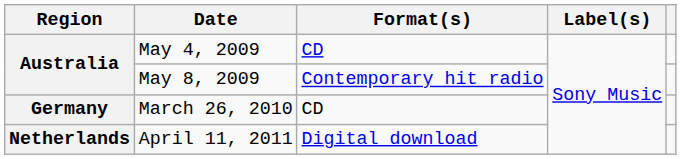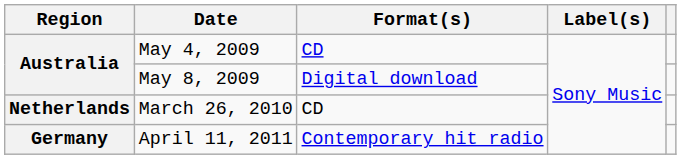May 8, 2009 | Format(s): Contemporary hit radio -> Digital download
March 26, 2010 | Region: Germany -> Netherlands
April 11, 2011 | Region: Netherlands -> Germany
April 11, 2011 | Format(s): Digital download -> Contemporary hit radio
